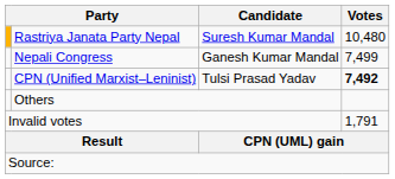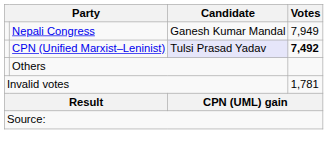- row: Rastriya Janata Party Nepal | Suresh Kumar Mandal | 10,480
Nepali Congress | Votes: 7,499 -> 7,949
CPN (Unified Marxist–Leninist) | Candidate: no background -> lavender background
Invalid votes | Votes: 1,791 -> 1,781
